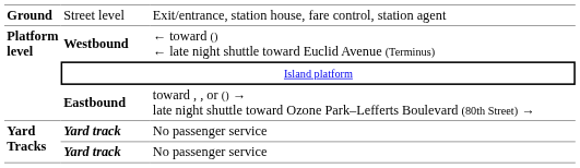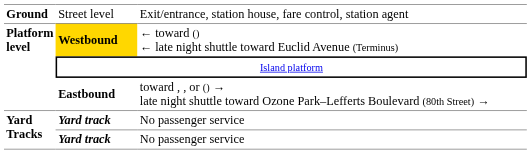Westbound | column 2: no background -> gold background
